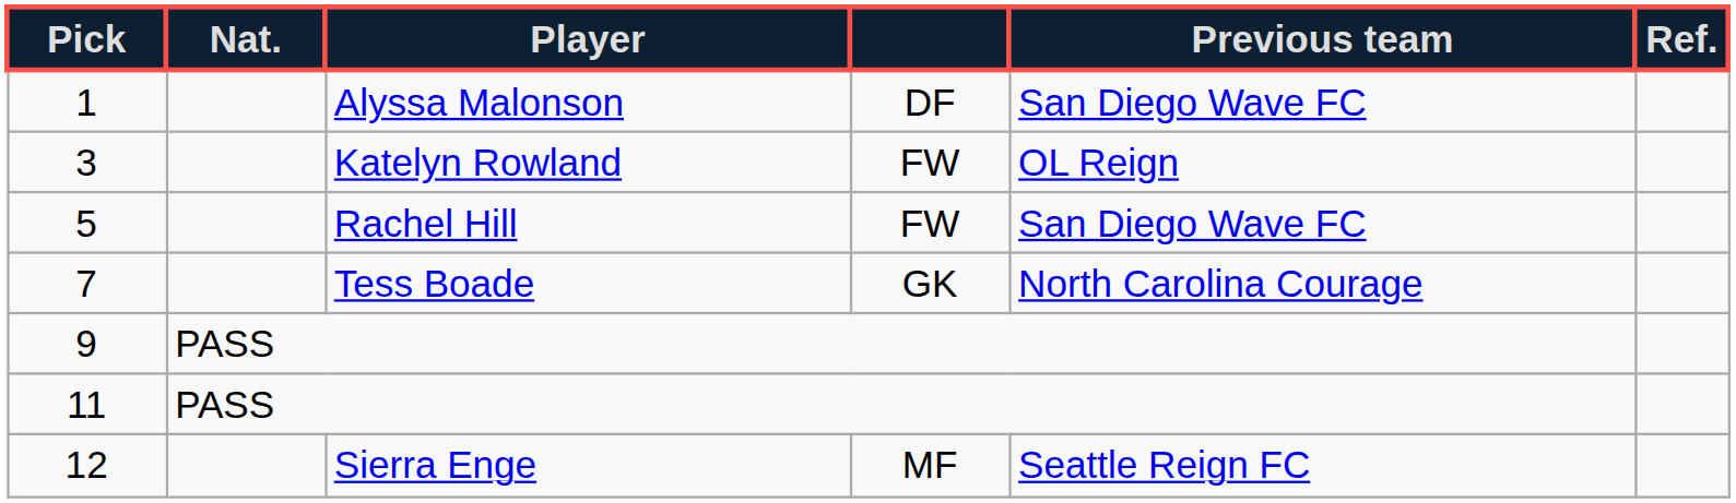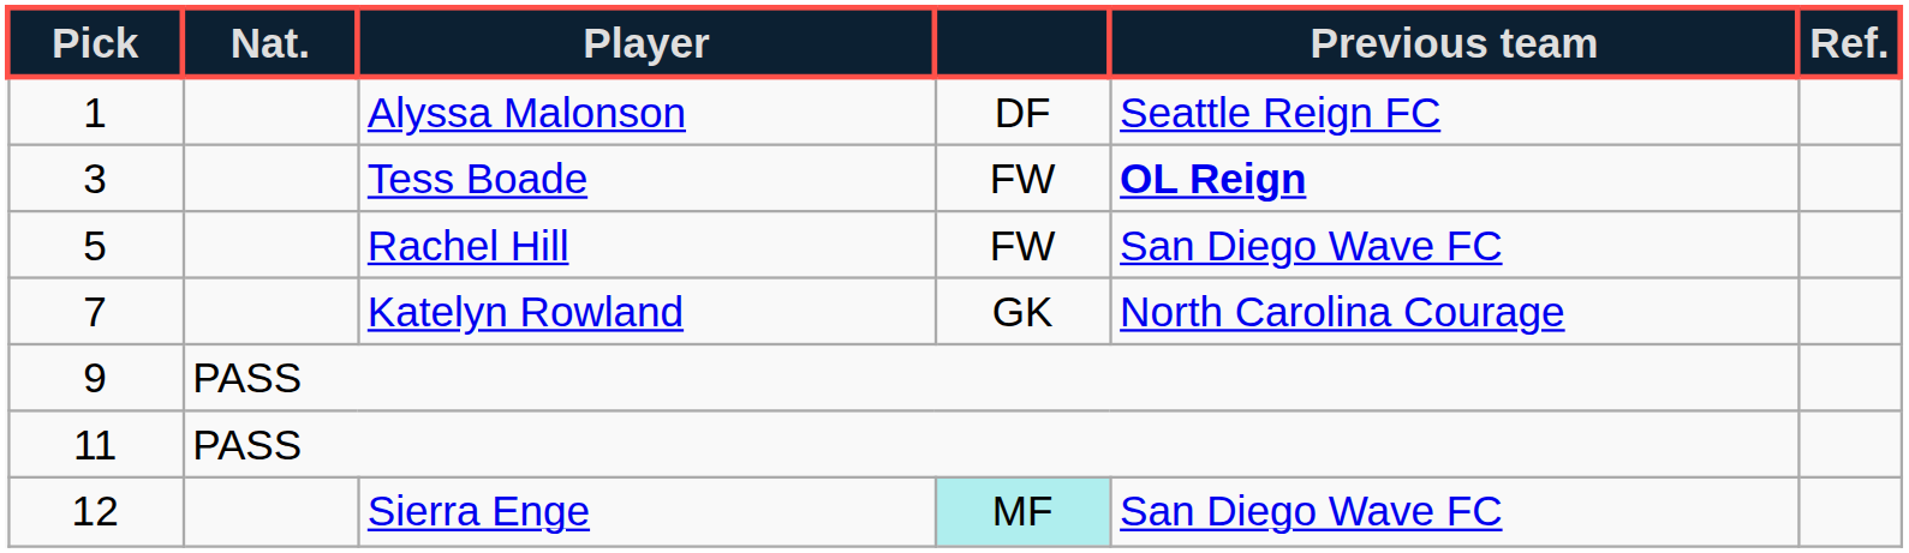1 | Previous team: San Diego Wave FC -> Seattle Reign FC
3 | Player: Katelyn Rowland -> Tess Boade
3 | Previous team: normal -> bold
7 | Player: Tess Boade -> Katelyn Rowland
12 | column 4: no background -> paleturquoise background
12 | Previous team: Seattle Reign FC -> San Diego Wave FC
